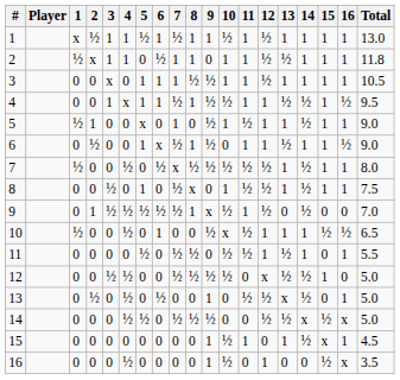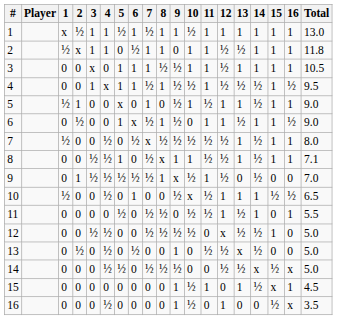row 2 | 12: ½ -> 1
row 5 | 12: 1 -> ½
row 9 | 4: 0 -> ½
row 9 | 9: 0 -> 1
row 9 | Total: 7.5 -> 7.1
row 14 | 16: 1 -> 0
